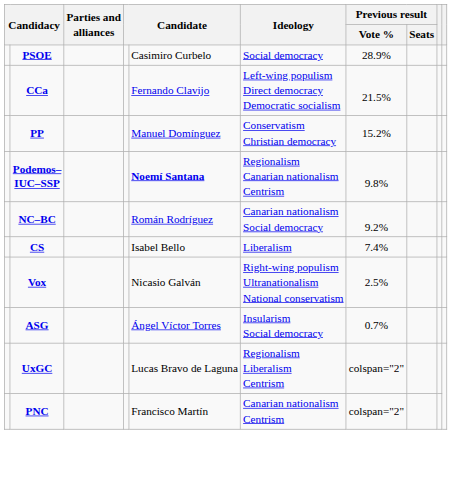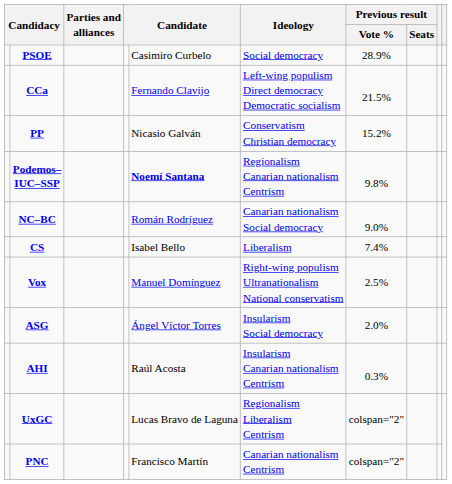PP | column 5: Manuel Domínguez -> Nicasio Galván
NC–BC | Previous result / Vote %: 9.2% -> 9.0%
Vox | column 5: Nicasio Galván -> Manuel Domínguez
ASG | Previous result / Vote %: 0.7% -> 2.0%
+ row: AHI | Raúl Acosta | Insularism Canarian nationalism Centrism | 0.3%
